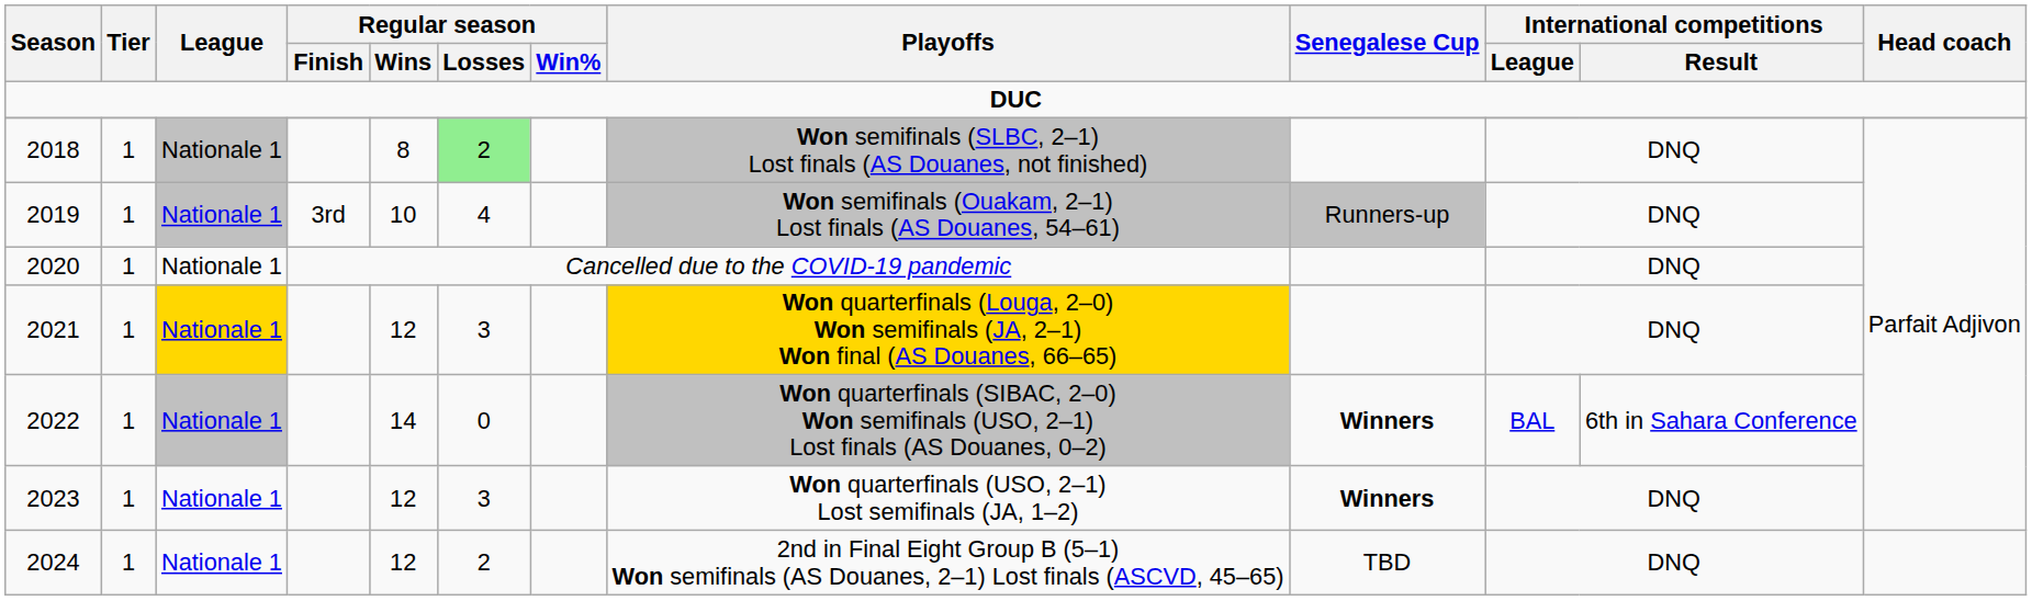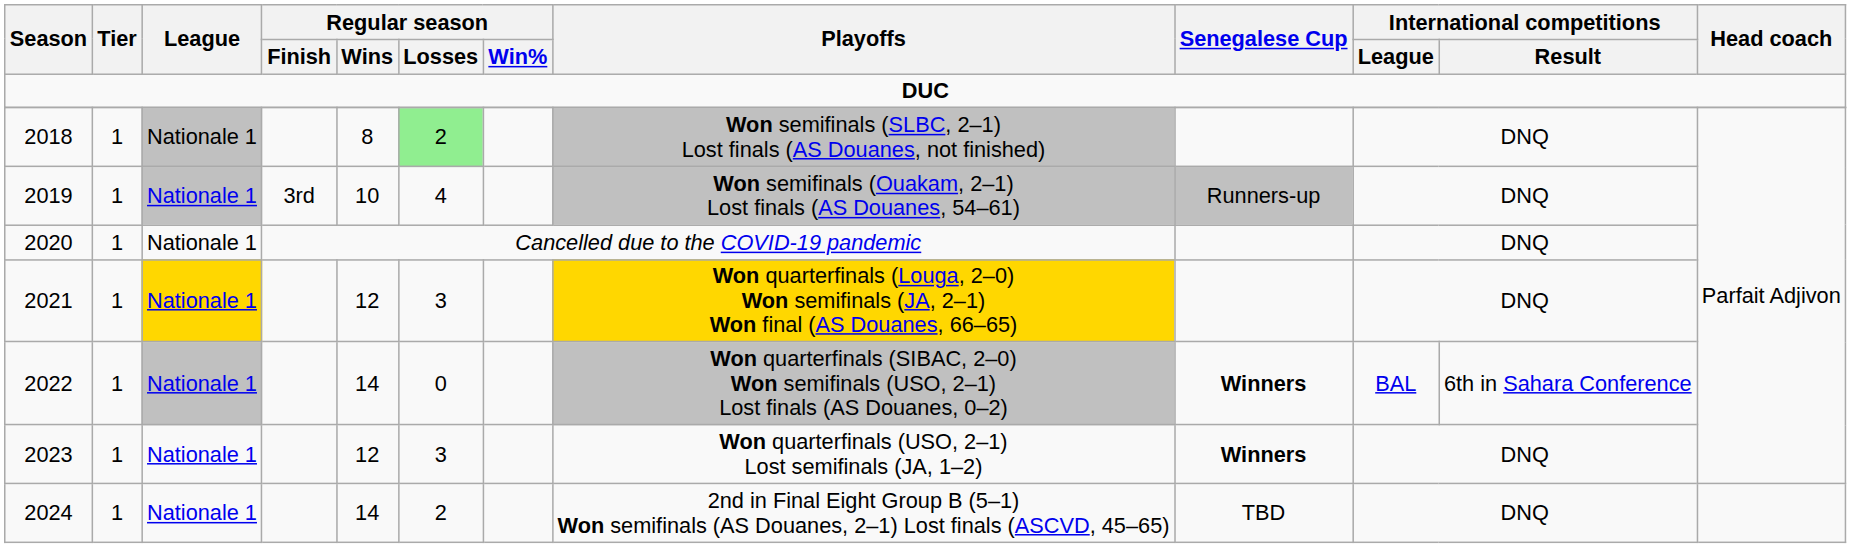2024 | Regular season / Wins: 12 -> 14
